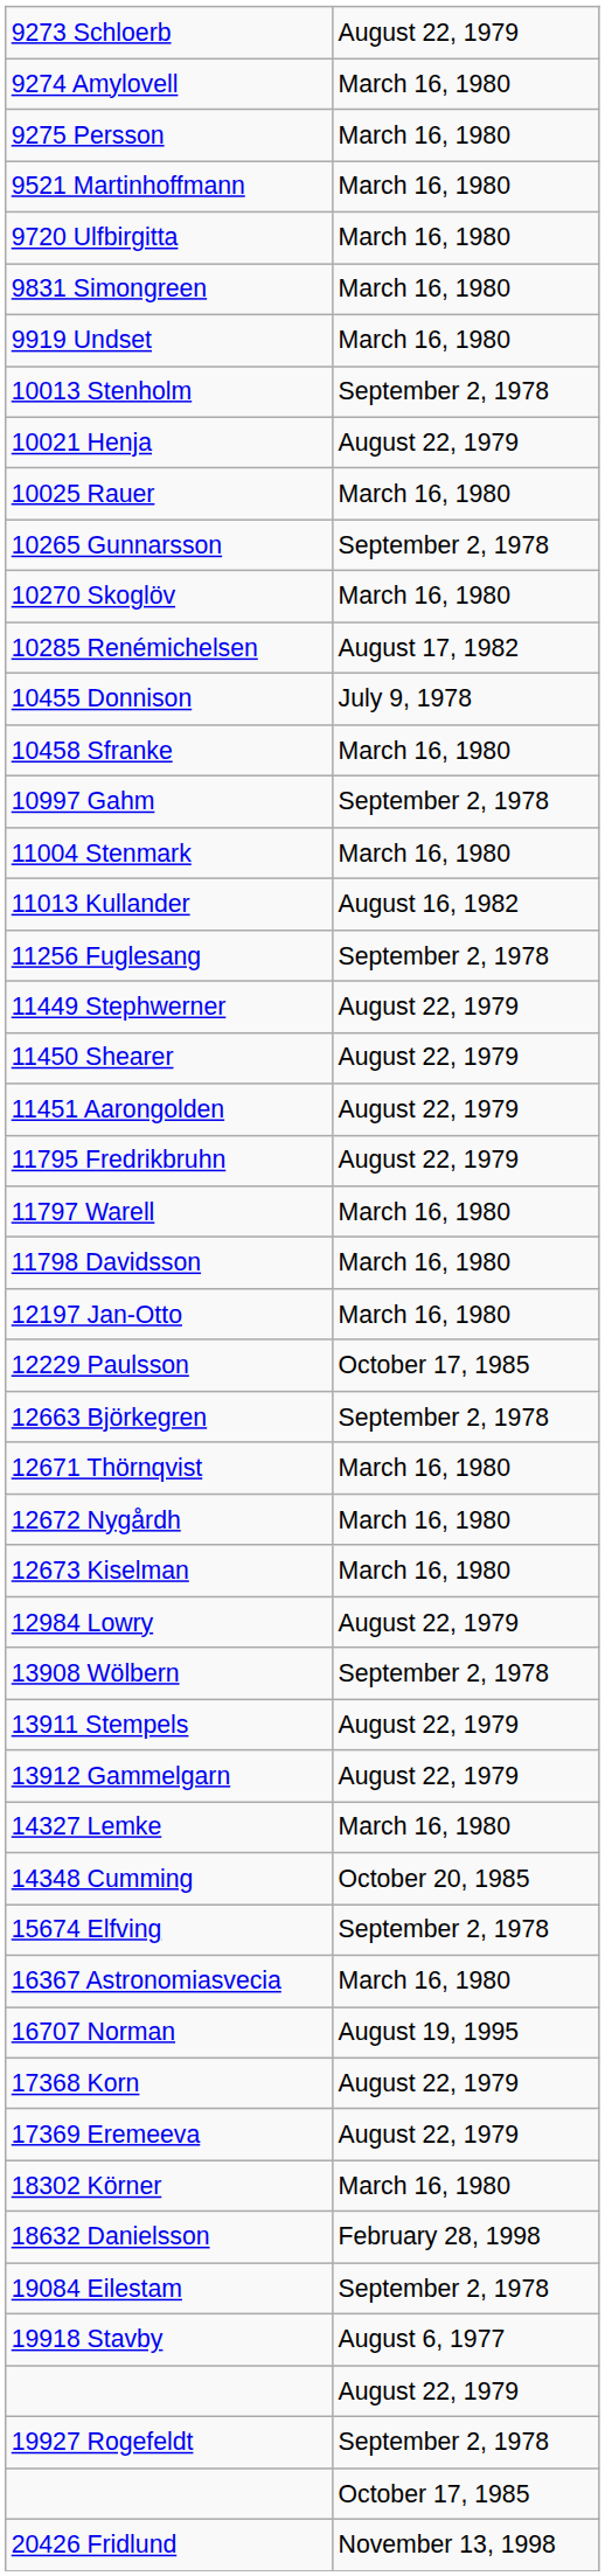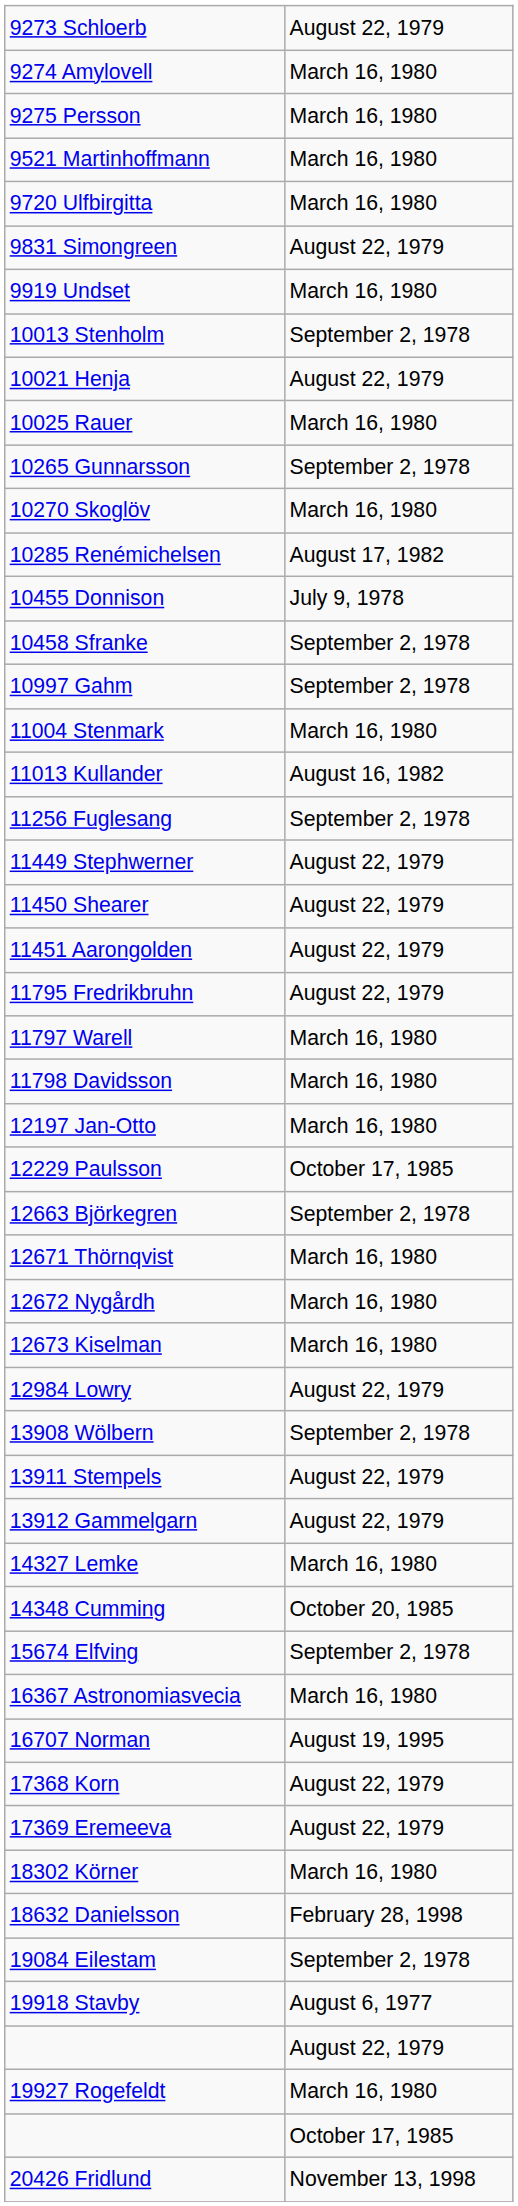row 6 | column 2: March 16, 1980 -> August 22, 1979
row 15 | column 2: March 16, 1980 -> September 2, 1978
row 48 | column 2: September 2, 1978 -> March 16, 1980
